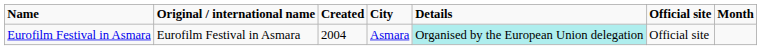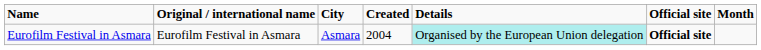columns swapped: City <-> Created
row 2 | Official site: normal -> bold
